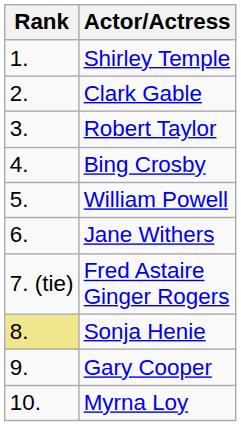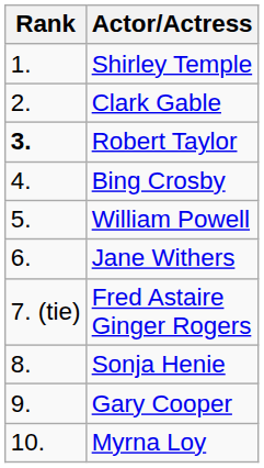Robert Taylor | Rank: normal -> bold
Sonja Henie | Rank: khaki background -> no background
